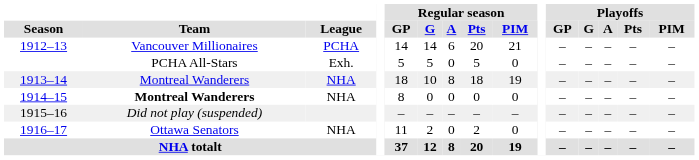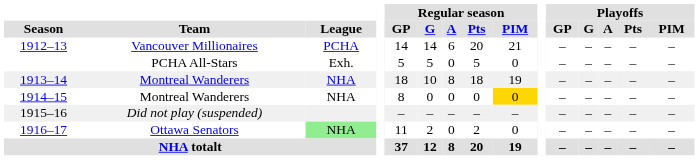1914–15 | Team: bold -> normal
1914–15 | Regular season / PIM: no background -> gold background
1916–17 | League: no background -> lightgreen background
